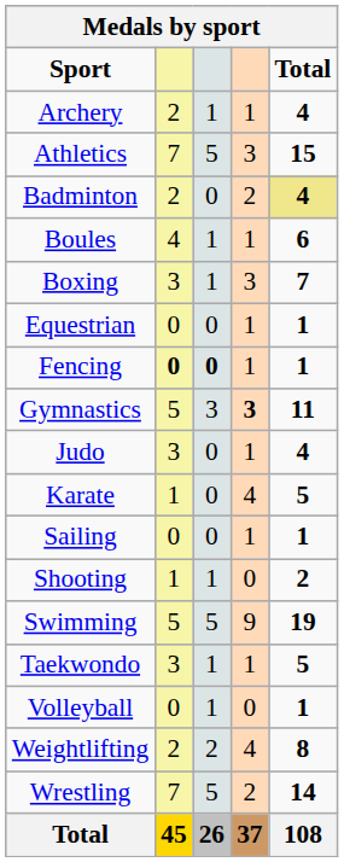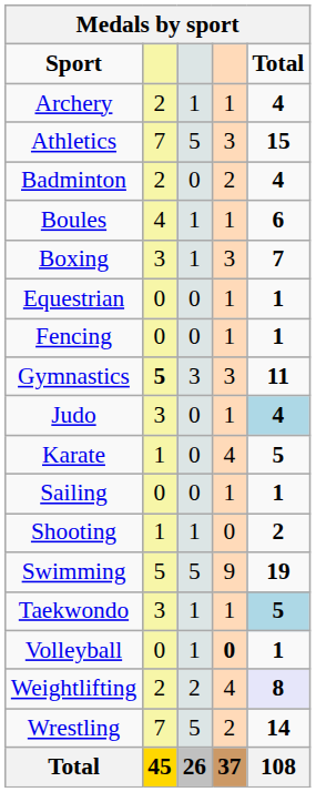Badminton | Total: khaki background -> no background
Fencing | column 2: bold -> normal
Fencing | column 3: bold -> normal
Gymnastics | column 2: normal -> bold
Gymnastics | column 4: bold -> normal
Judo | Total: no background -> lightblue background
Taekwondo | Total: no background -> lightblue background
Volleyball | column 4: normal -> bold
Weightlifting | Total: no background -> lavender background
